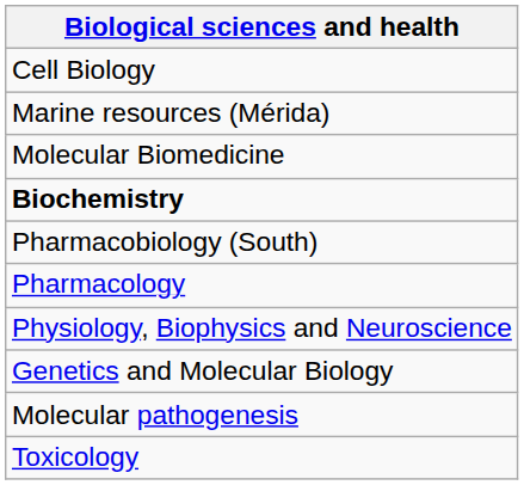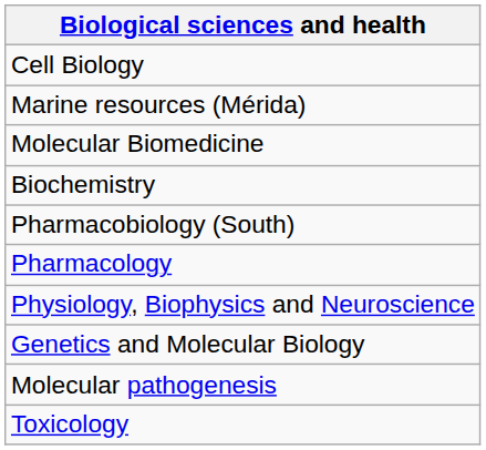row 5 | column 1: bold -> normal
